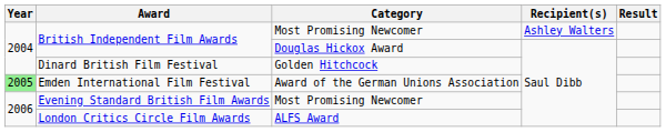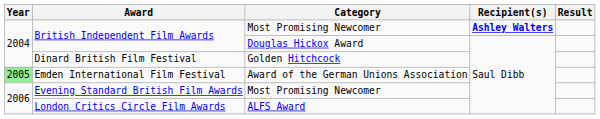British Independent Film Awards / Most Promising Newcomer | Recipient(s): normal -> bold
